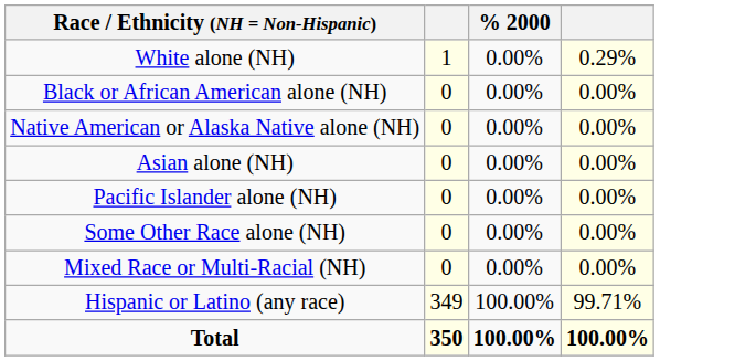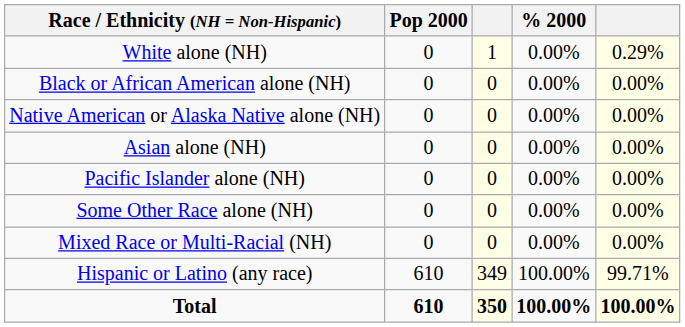+ column: Pop 2000 | 0 | 0 | 0 | 0 | 0 | 0 | 0 | 610 | 610
